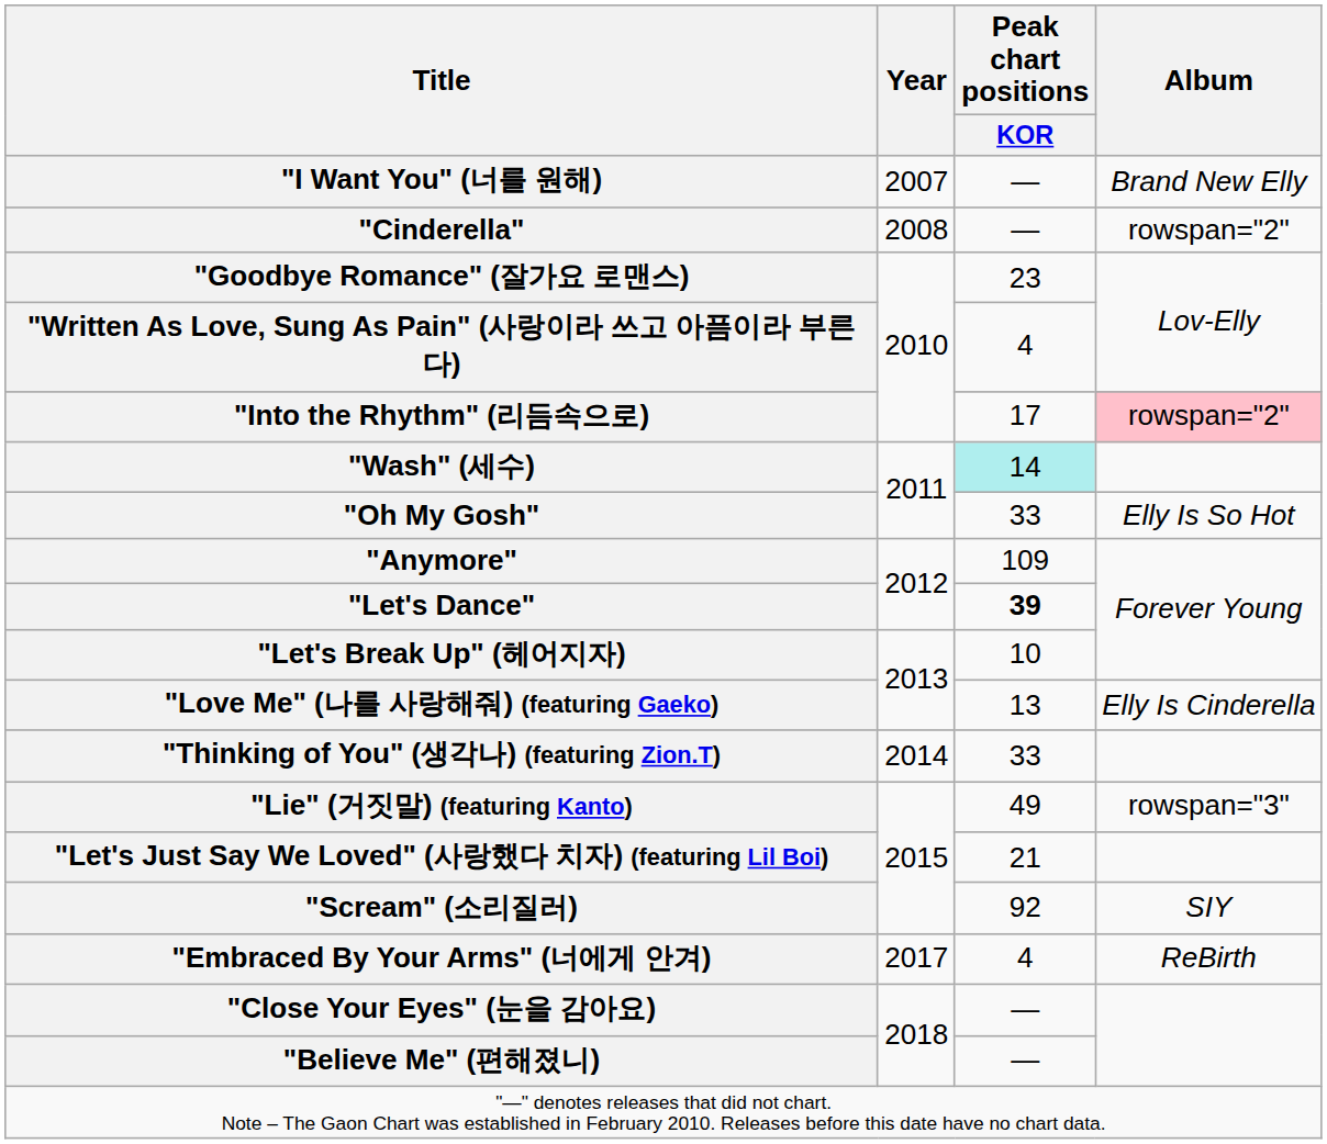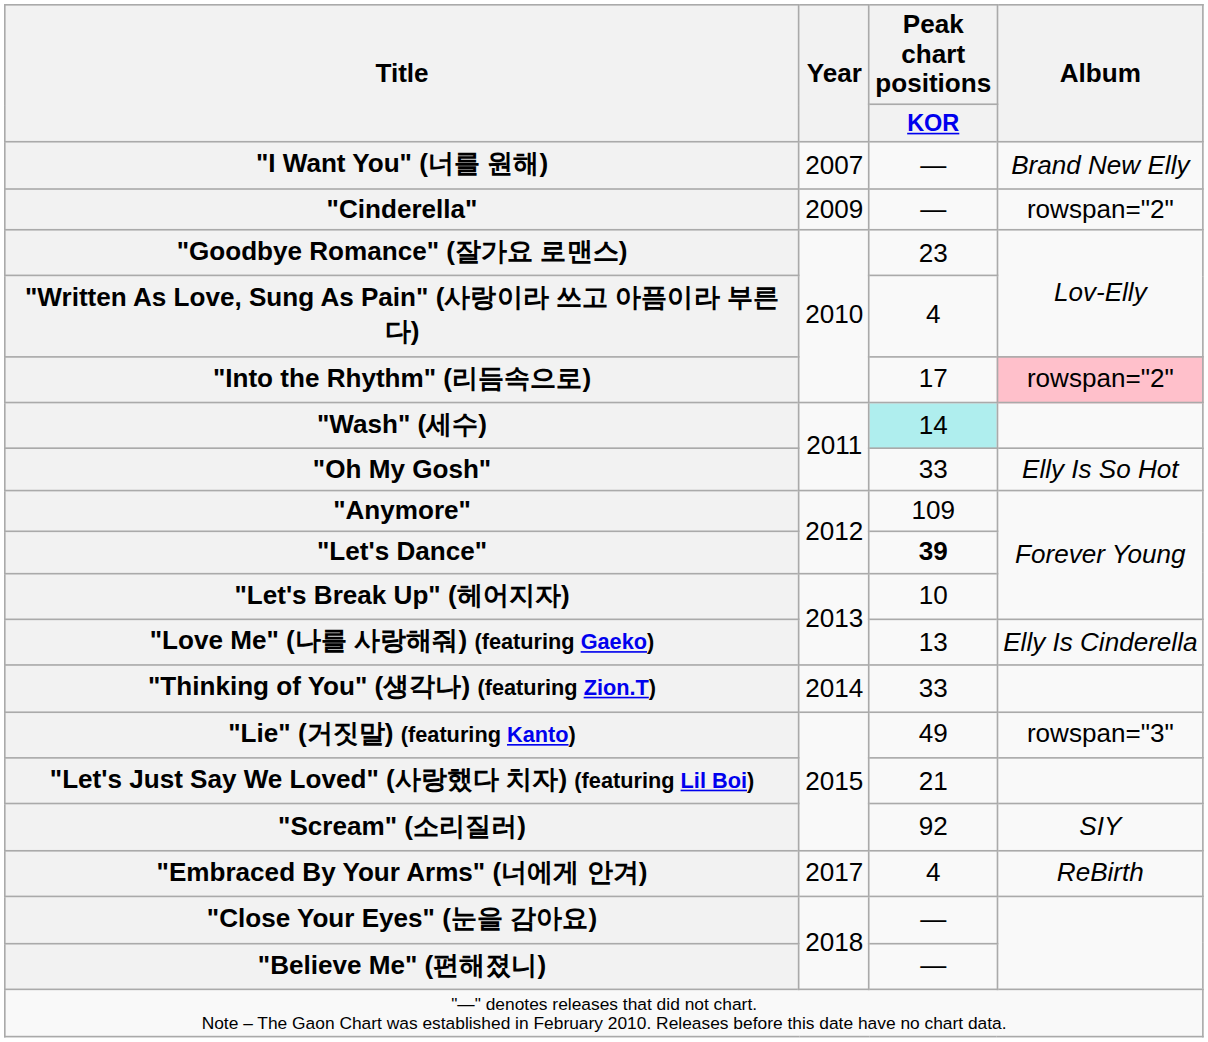"Cinderella" | Year: 2008 -> 2009
